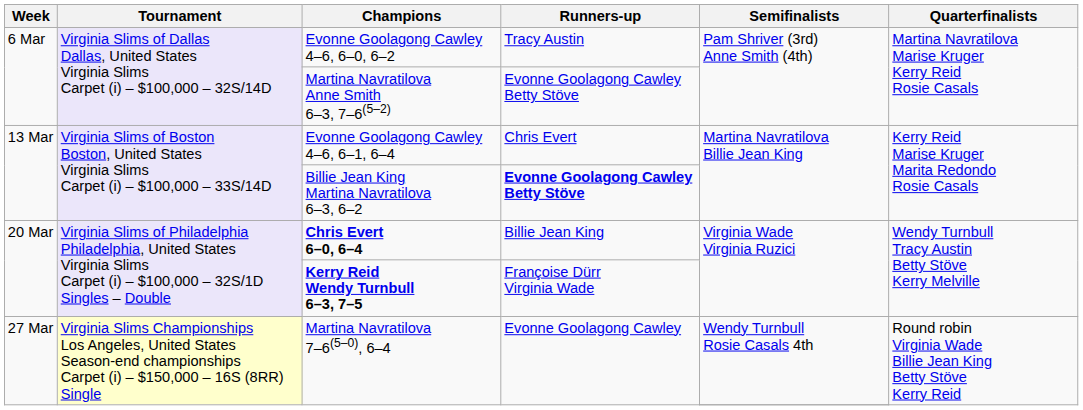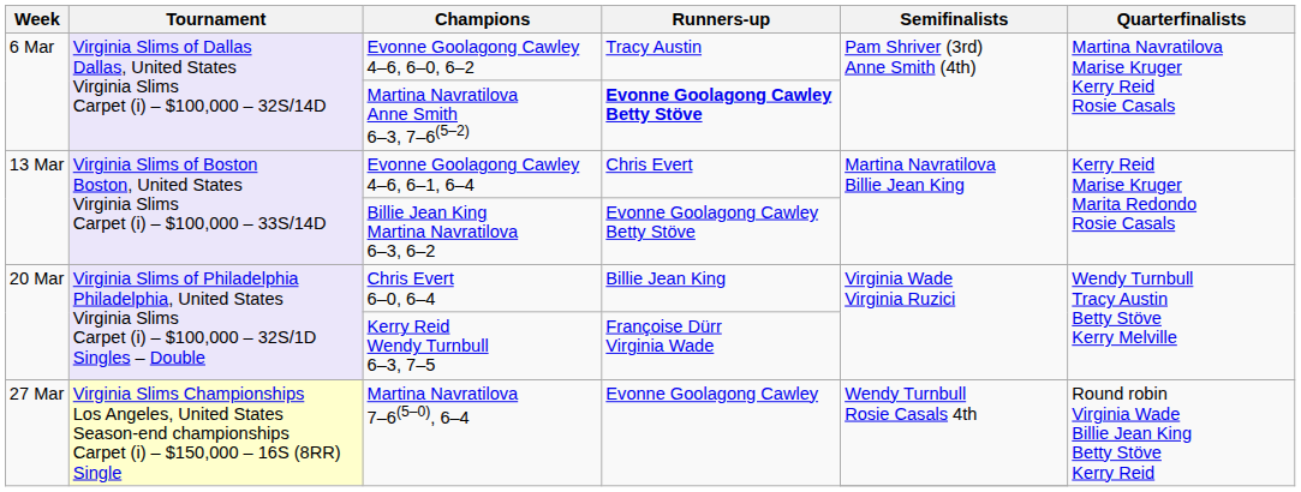Martina Navratilova Anne Smith 6–3, 7–6(5–2) | Runners-up: normal -> bold
Billie Jean King Martina Navratilova 6–3, 6–2 | Runners-up: bold -> normal
Chris Evert 6–0, 6–4 | Champions: bold -> normal
Kerry Reid Wendy Turnbull 6–3, 7–5 | Champions: bold -> normal
